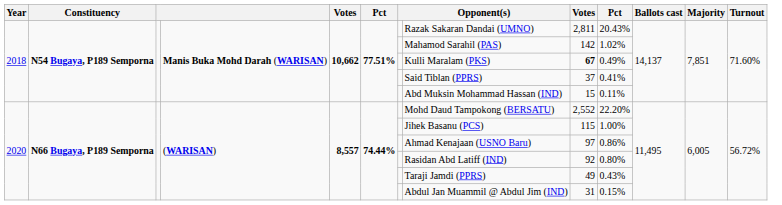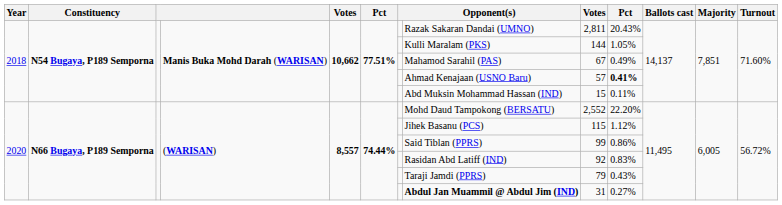row 3 | column 8: Mahamod Sarahil (PAS) -> Kulli Maralam (PKS)
row 3 | column 9: 142 -> 144
row 3 | column 10: 1.02% -> 1.05%
row 4 | column 8: Kulli Maralam (PKS) -> Mahamod Sarahil (PAS)
row 4 | column 9: bold -> normal
row 5 | column 8: Said Tiblan (PPRS) -> Ahmad Kenajaan (USNO Baru)
row 5 | column 9: 37 -> 57
row 5 | column 10: normal -> bold
row 8 | column 10: 1.00% -> 1.12%
row 9 | column 8: Ahmad Kenajaan (USNO Baru) -> Said Tiblan (PPRS)
row 9 | column 9: 97 -> 99
row 10 | column 10: 0.80% -> 0.83%
row 11 | column 9: 49 -> 79
row 12 | column 8: normal -> bold
row 12 | column 10: 0.15% -> 0.27%
